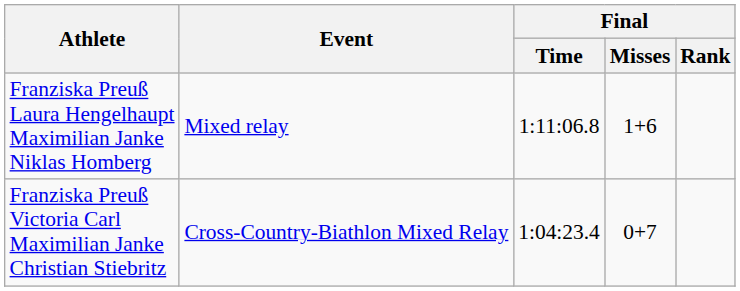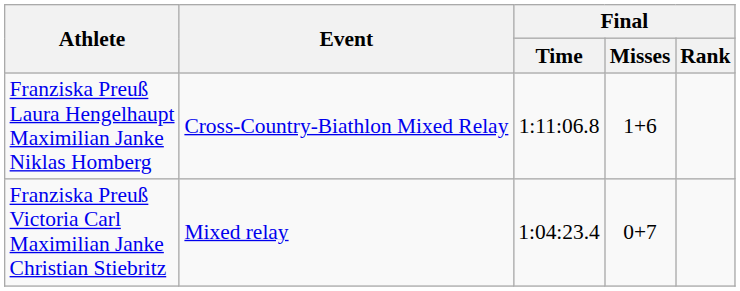row 3 | Event: Mixed relay -> Cross-Country-Biathlon Mixed Relay
row 4 | Event: Cross-Country-Biathlon Mixed Relay -> Mixed relay
